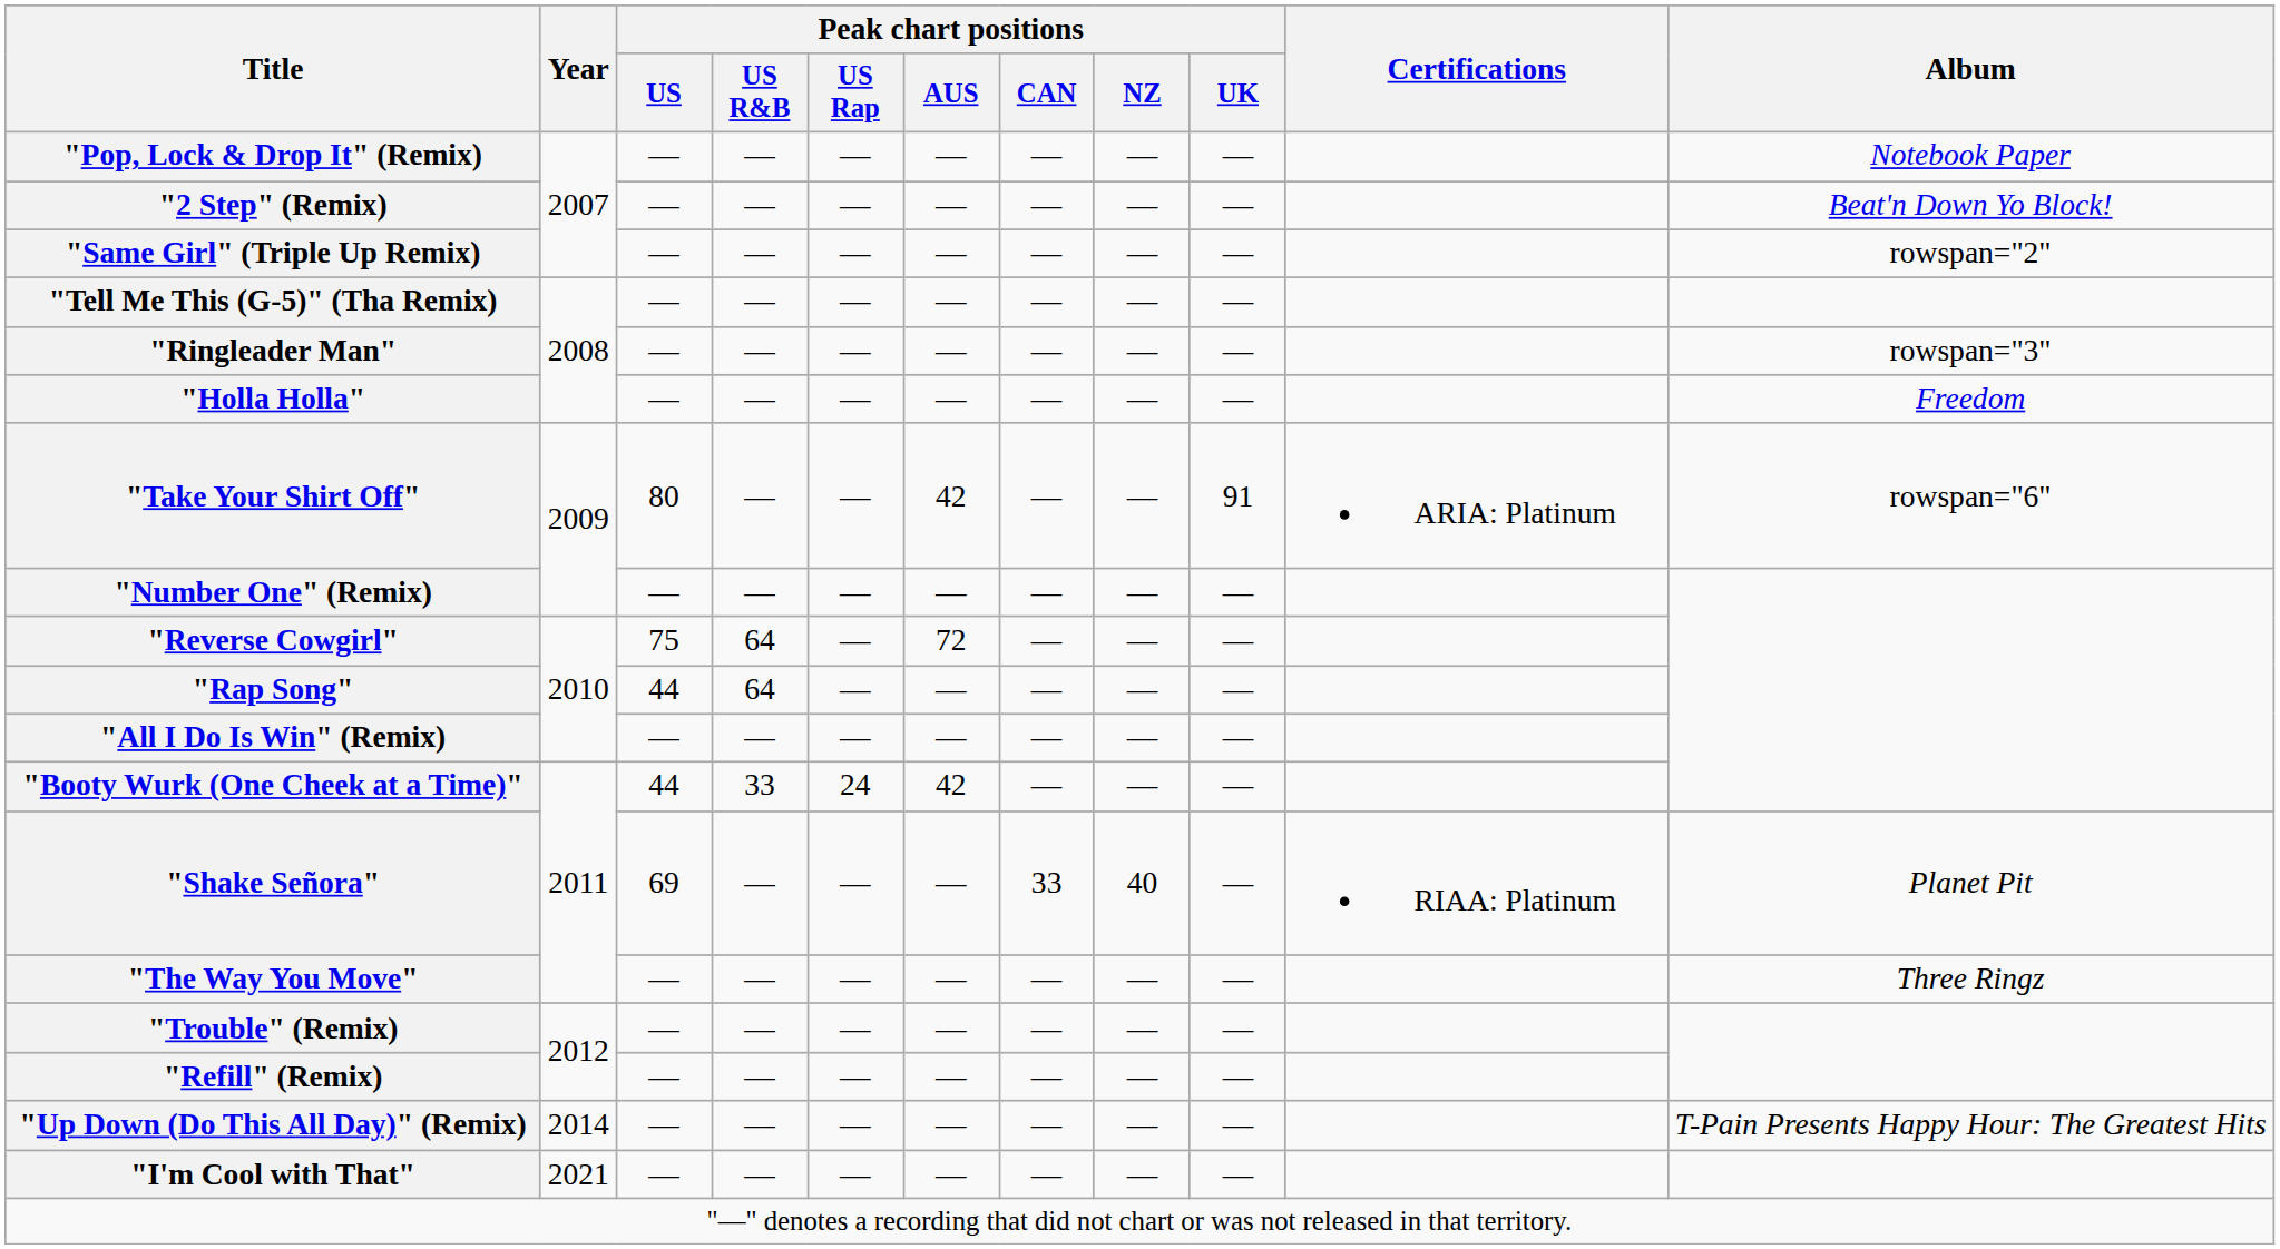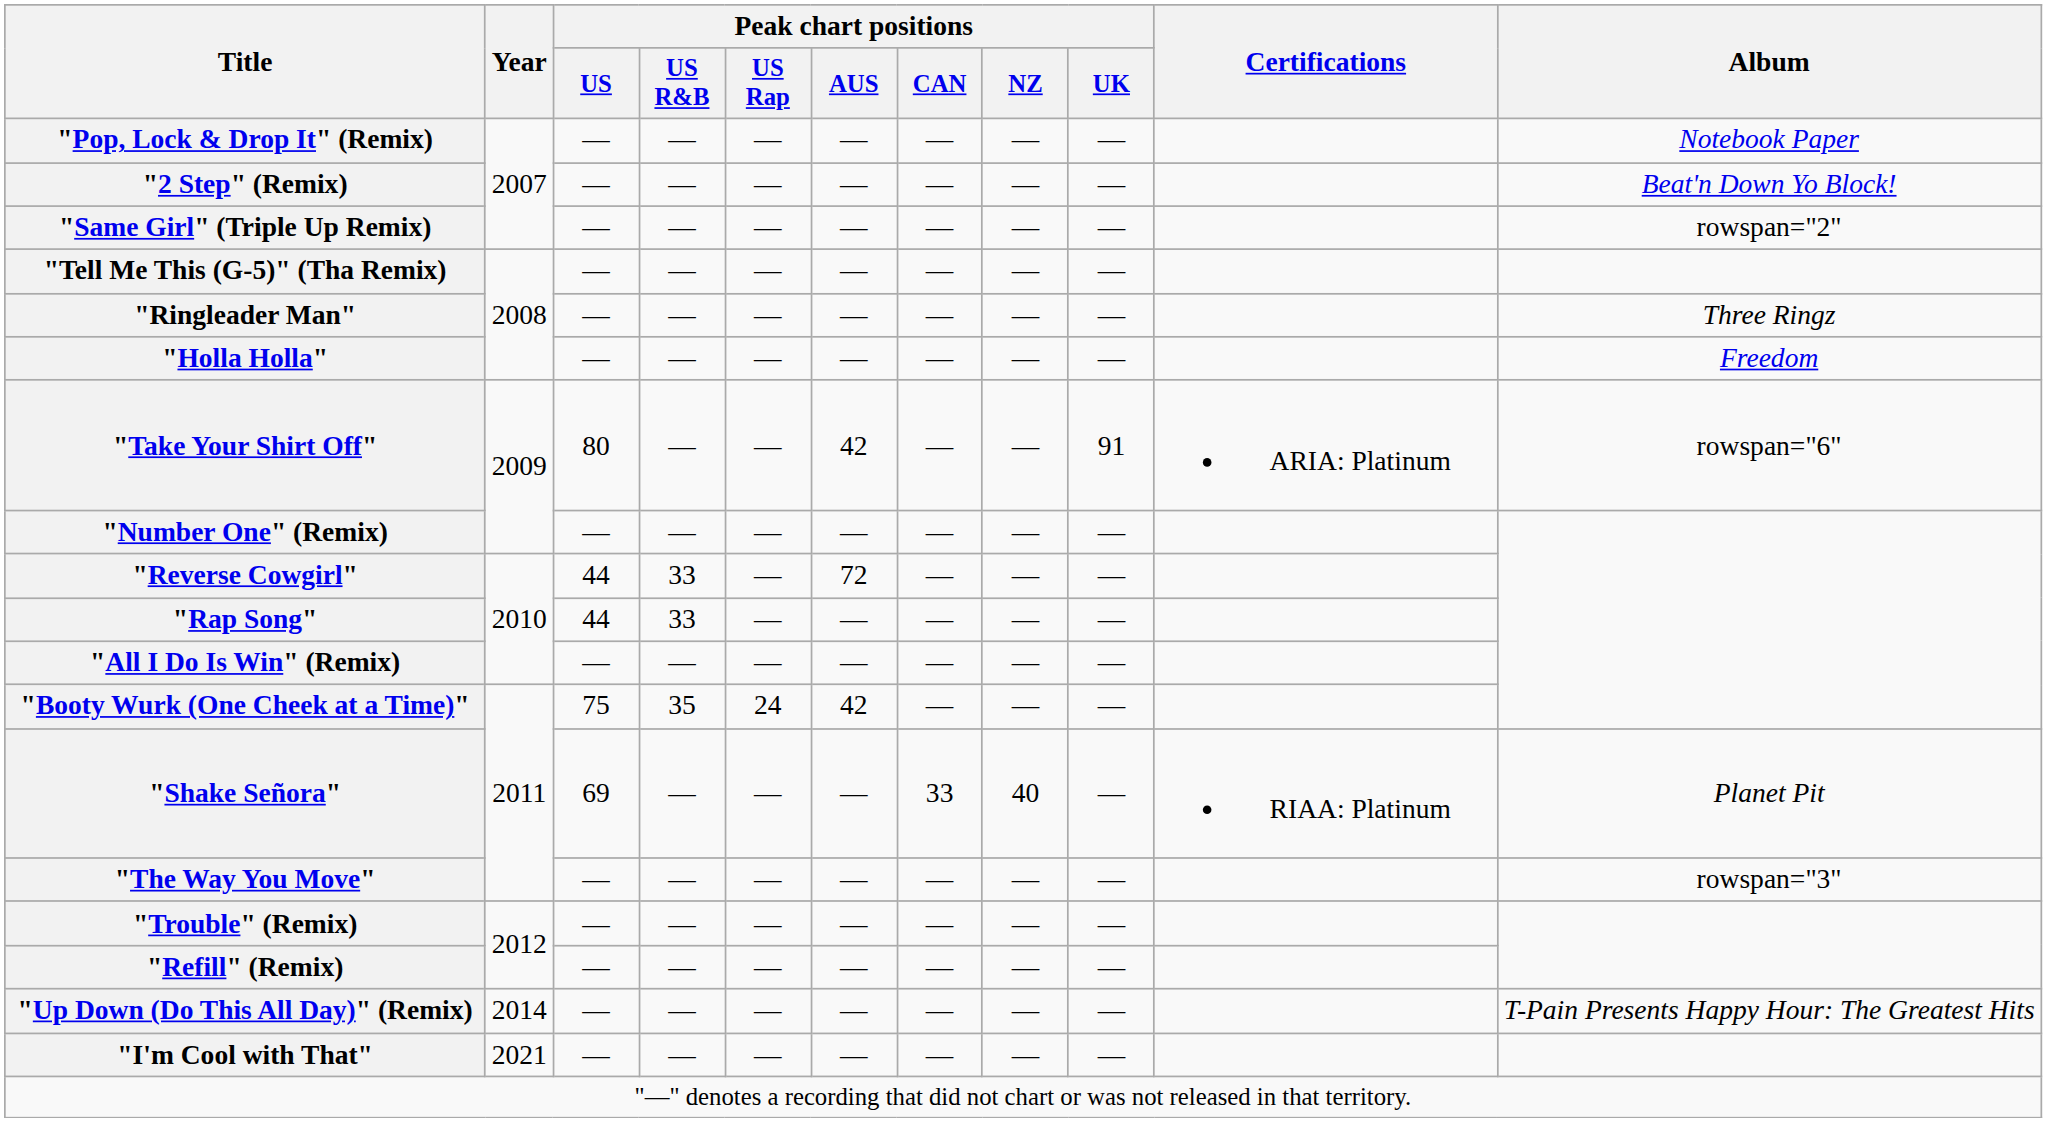"Ringleader Man" | Album: rowspan="3" -> Three Ringz
"Reverse Cowgirl" | Peak chart positions / US: 75 -> 44
"Reverse Cowgirl" | Peak chart positions / US R&B: 64 -> 33
"Rap Song" | Peak chart positions / US R&B: 64 -> 33
"Booty Wurk (One Cheek at a Time)" | Peak chart positions / US: 44 -> 75
"Booty Wurk (One Cheek at a Time)" | Peak chart positions / US R&B: 33 -> 35
"The Way You Move" | Album: Three Ringz -> rowspan="3"
